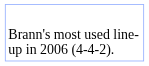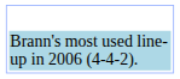row 1 | column 1: no background -> lightblue background
